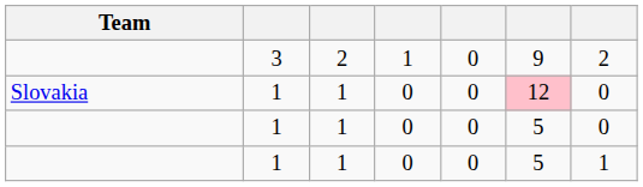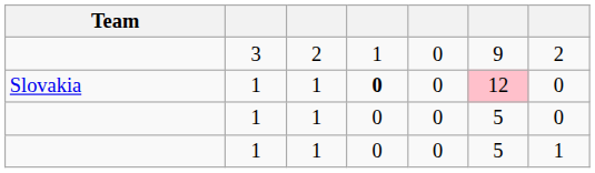Slovakia | column 4: normal -> bold
